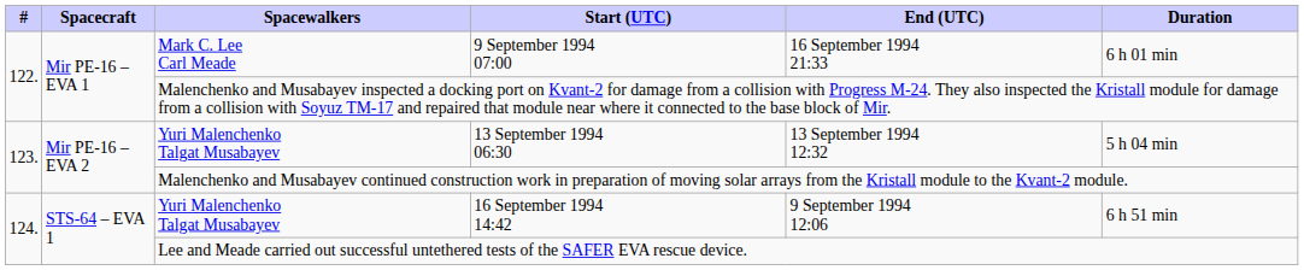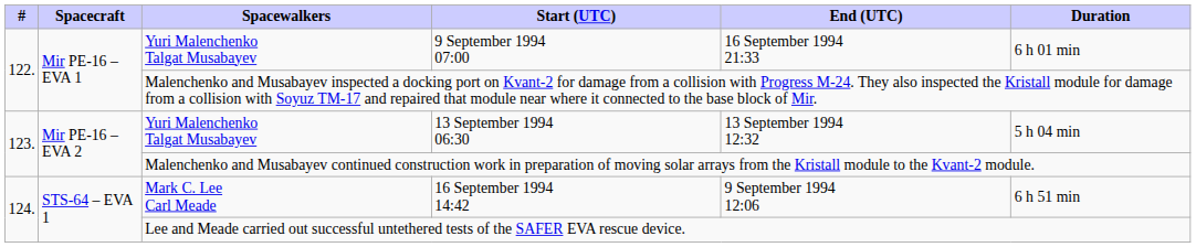9 September 1994 07:00 | Spacewalkers: Mark C. Lee Carl Meade -> Yuri Malenchenko Talgat Musabayev
16 September 1994 14:42 | Spacewalkers: Yuri Malenchenko Talgat Musabayev -> Mark C. Lee Carl Meade
